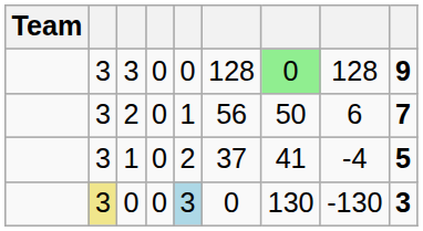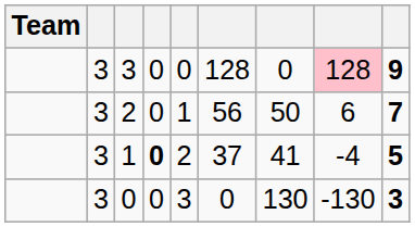row 2 | column 7: lightgreen background -> no background
row 2 | column 8: no background -> pink background
row 4 | column 4: normal -> bold
row 5 | column 2: khaki background -> no background
row 5 | column 5: lightblue background -> no background
